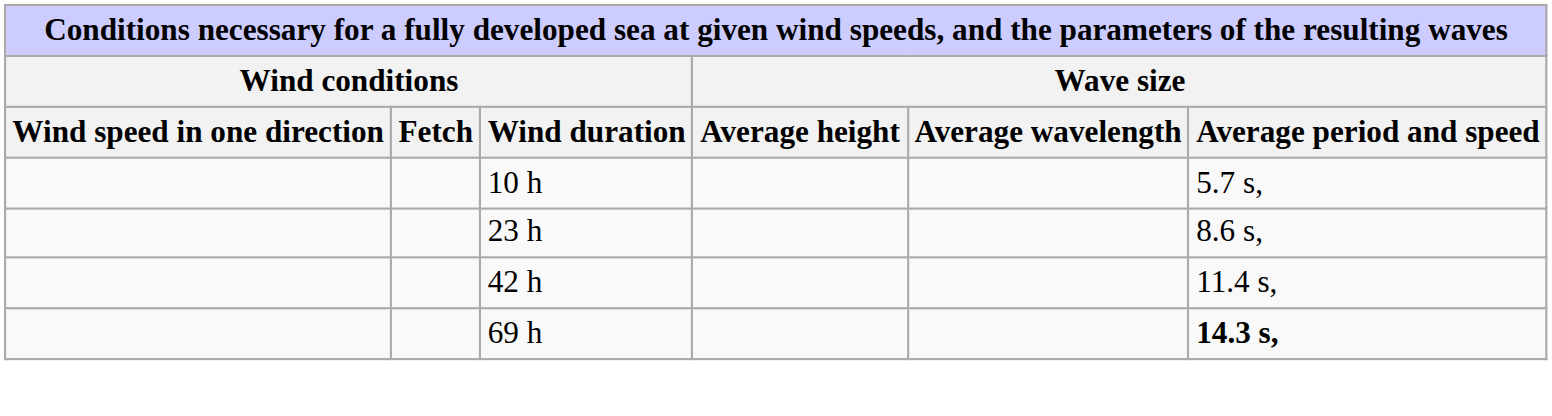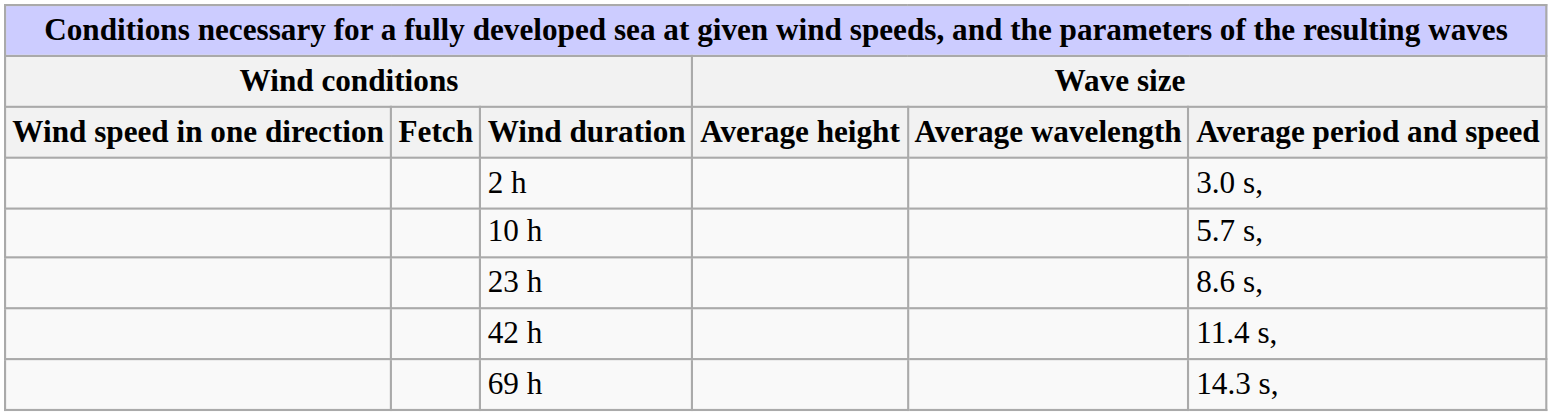+ row: 2 h | 3.0 s,
69 h | Wave size / Average period and speed: bold -> normal
